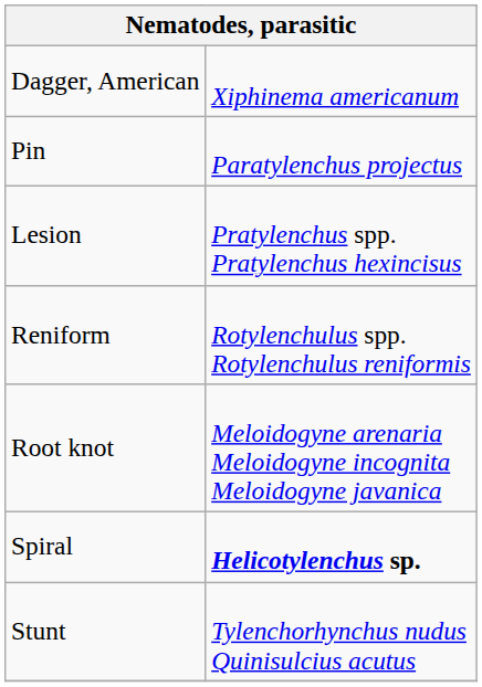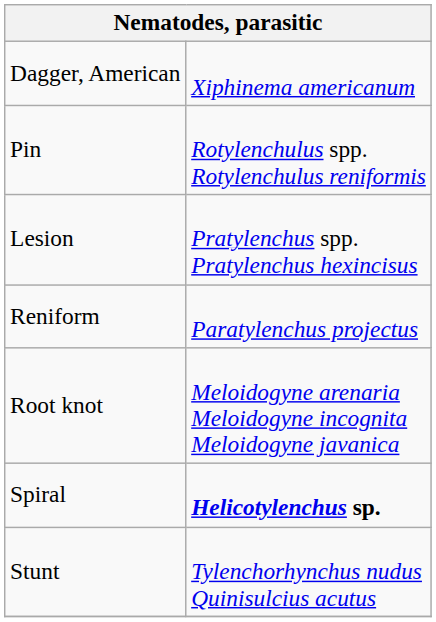Pin | column 2: Paratylenchus projectus -> Rotylenchulus spp. Rotylenchulus reniformis
Reniform | column 2: Rotylenchulus spp. Rotylenchulus reniformis -> Paratylenchus projectus
